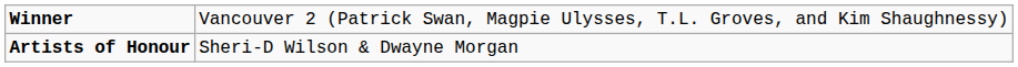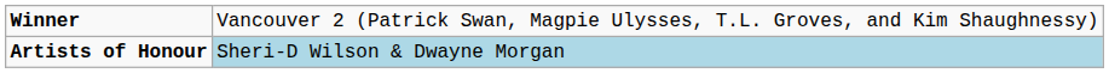Artists of Honour | column 2: no background -> lightblue background
